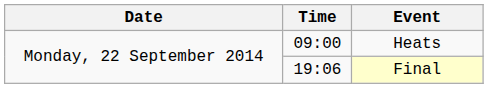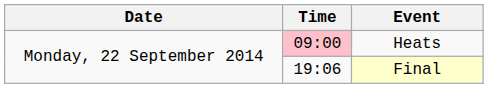Heats | Time: no background -> pink background
